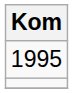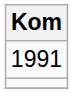row 2 | column 1: 1995 -> 1991
